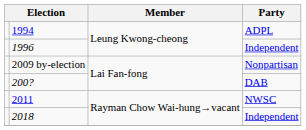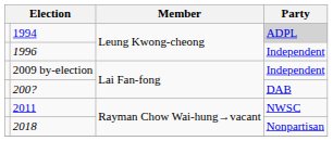1994 | Party: no background -> lightgrey background
2009 by-election | Party: Nonpartisan -> Independent
2018 | Party: Independent -> Nonpartisan
